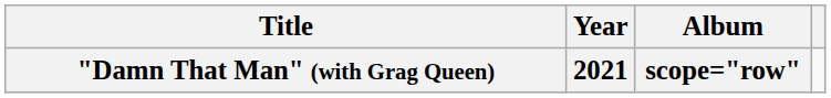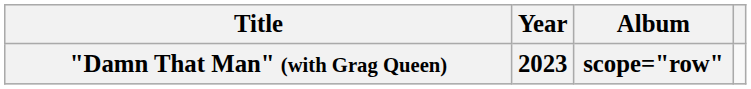"Damn That Man" (with Grag Queen) | Year: 2021 -> 2023
